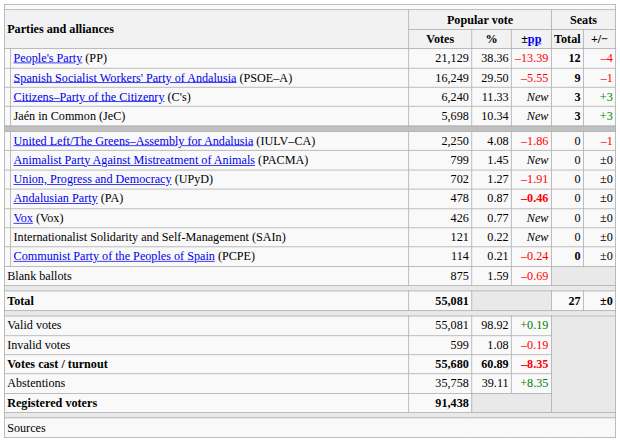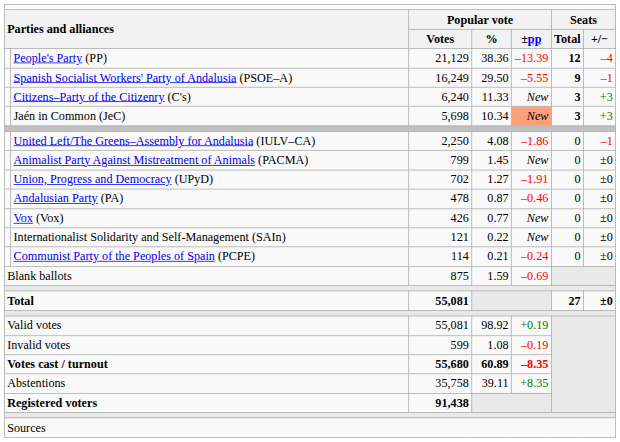Jaén in Common (JeC) | column 5: no background -> lightsalmon background
Andalusian Party (PA) | column 5: bold -> normal
Communist Party of the Peoples of Spain (PCPE) | column 6: bold -> normal
